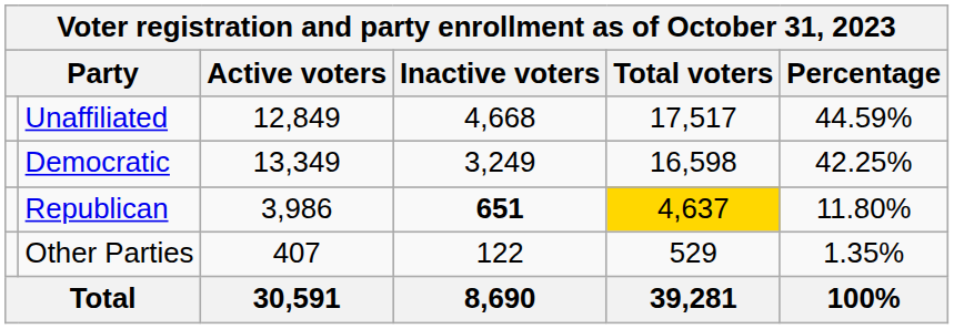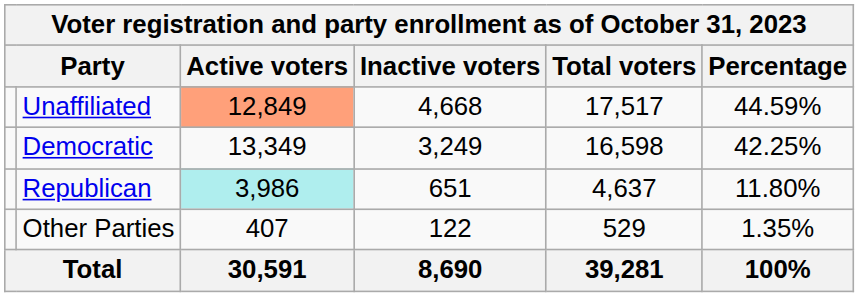Unaffiliated | Active voters: no background -> lightsalmon background
Republican | Active voters: no background -> paleturquoise background
Republican | Inactive voters: bold -> normal
Republican | Total voters: gold background -> no background
